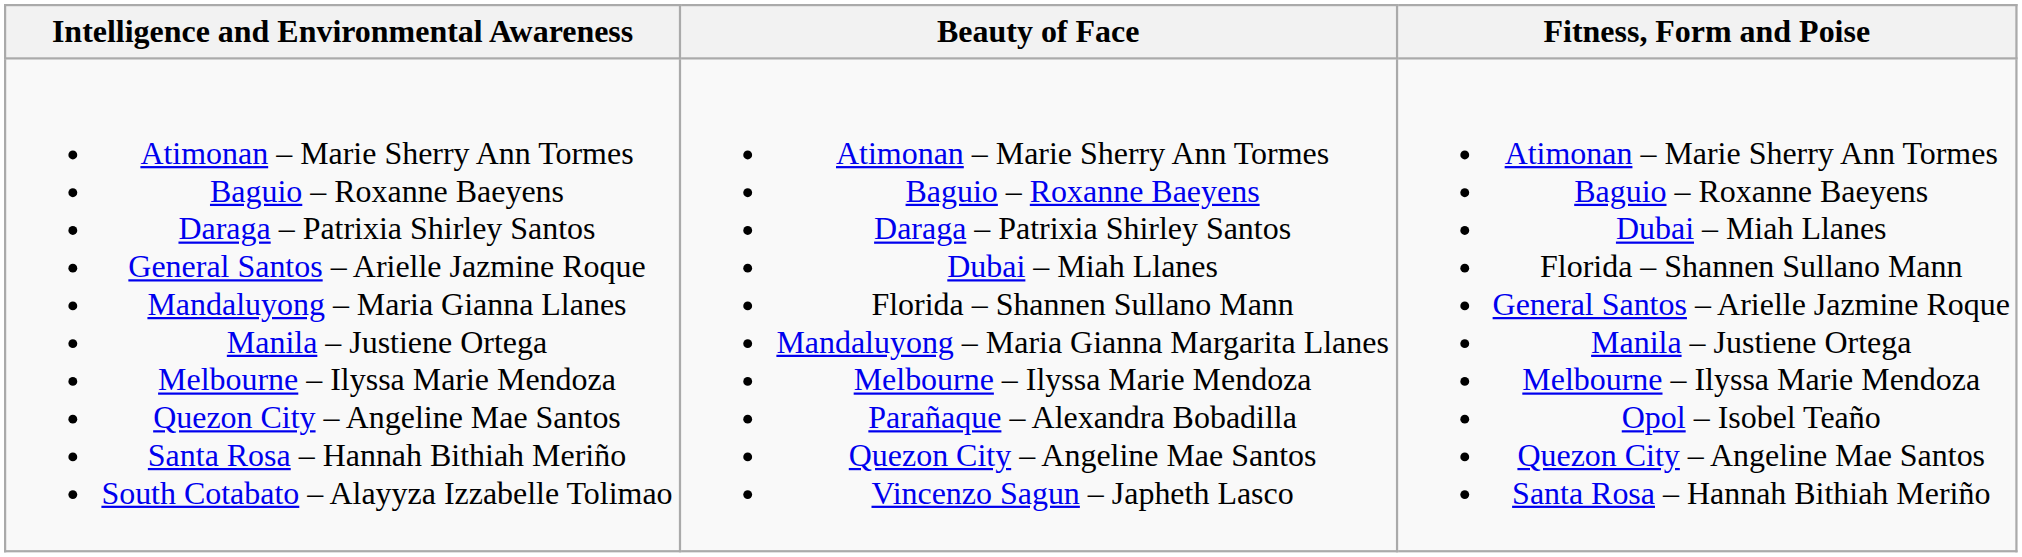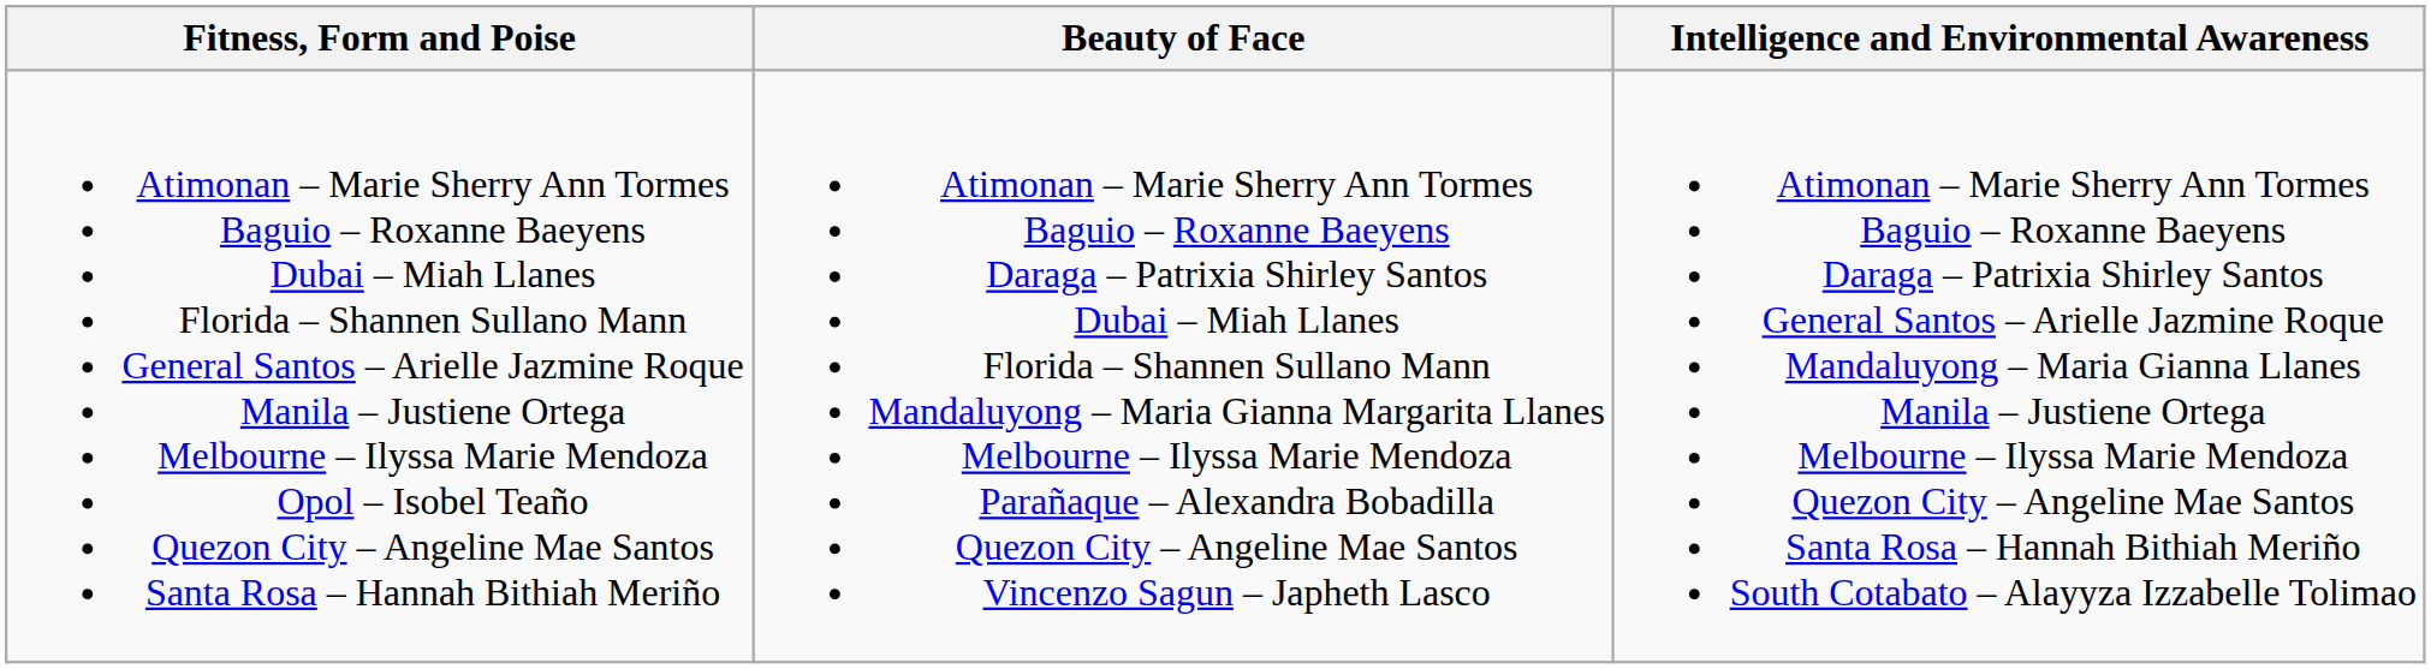columns swapped: Fitness, Form and Poise <-> Intelligence and Environmental Awareness
